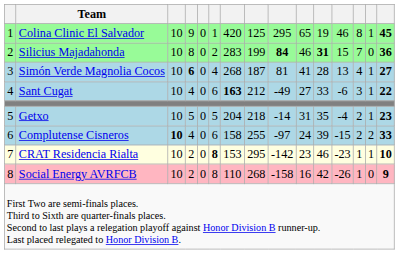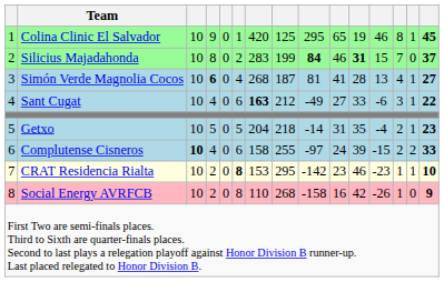Silicius Majadahonda | column 15: 36 -> 37
